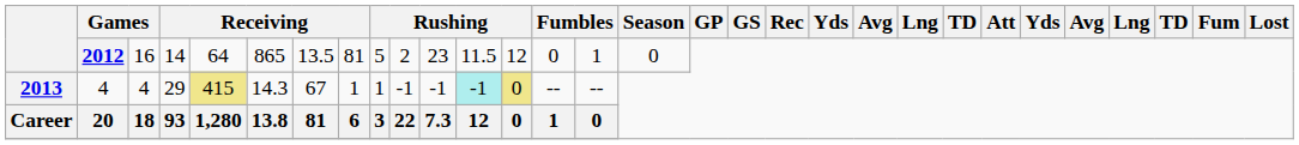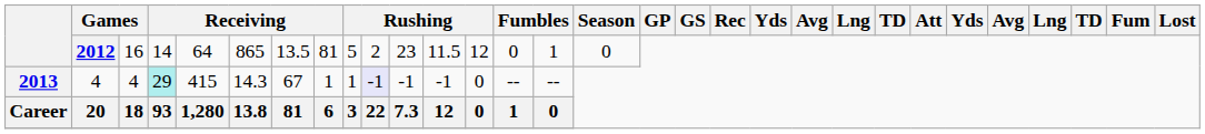2013 | column 4: no background -> paleturquoise background
2013 | column 5: khaki background -> no background
2013 | column 10: no background -> lavender background
2013 | column 12: paleturquoise background -> no background
2013 | column 13: khaki background -> no background
